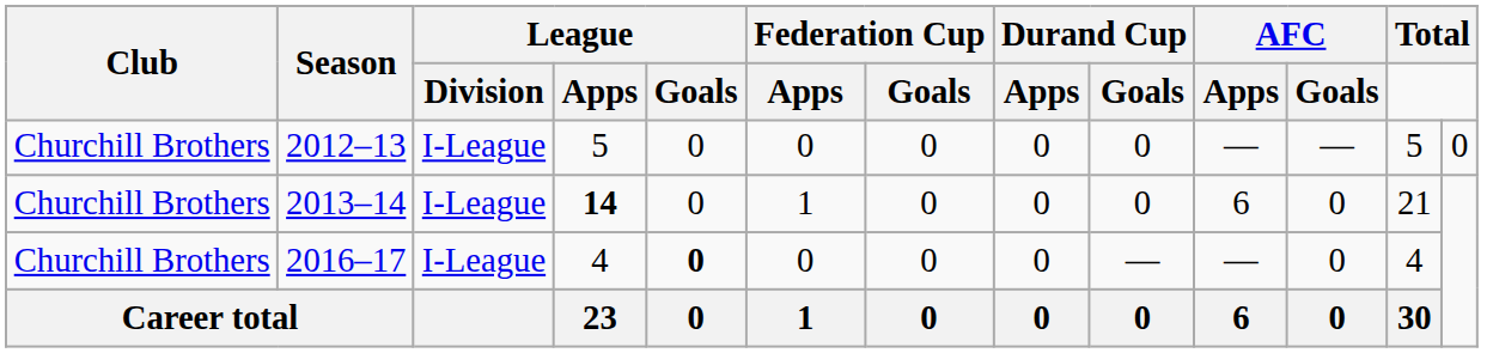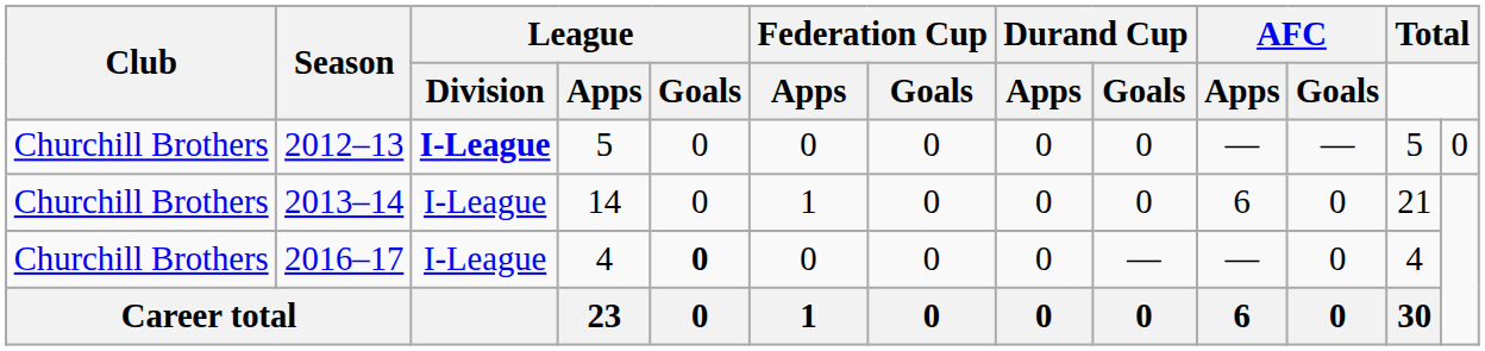2012–13 | League / Division: normal -> bold
2013–14 | League / Apps: bold -> normal
